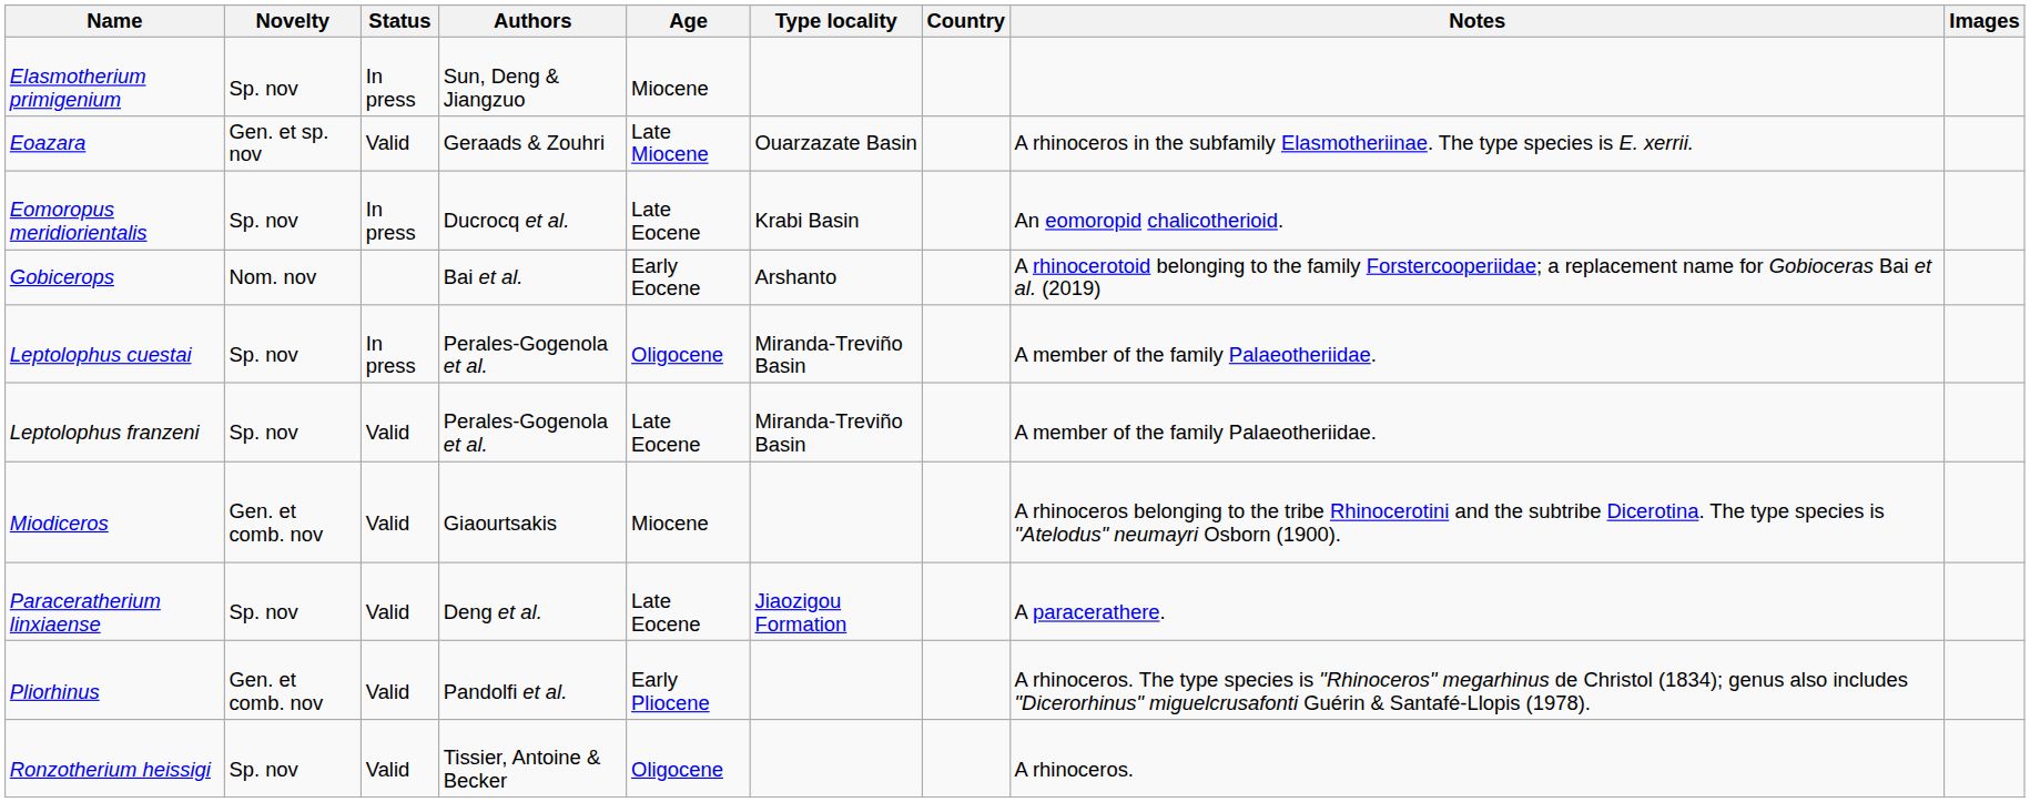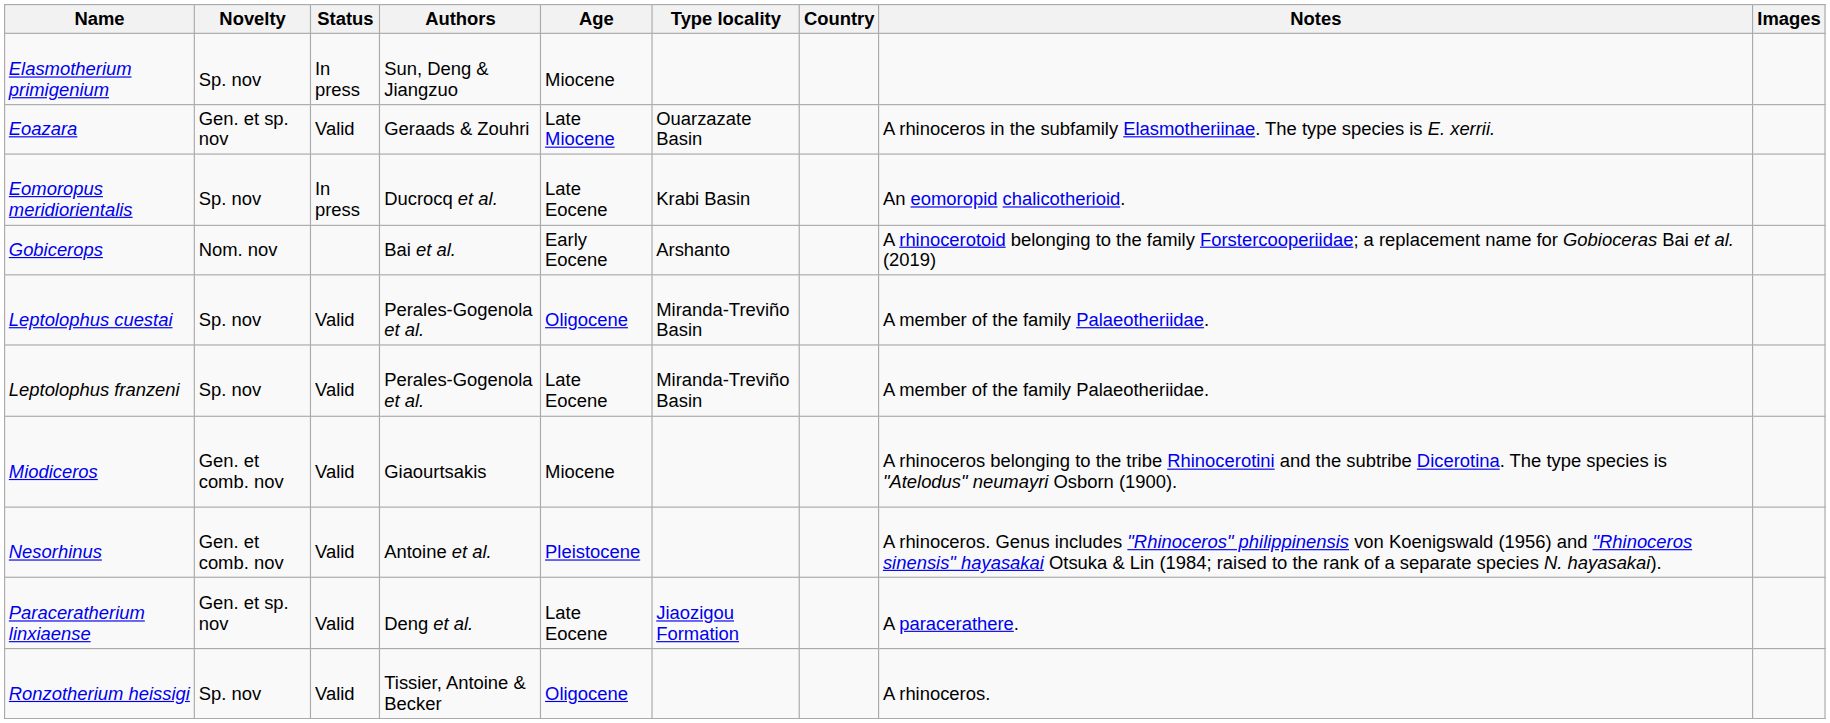Leptolophus cuestai | Status: In press -> Valid
+ row: Nesorhinus | Gen. et comb. nov | Valid | Antoine et al. | Pleistocene | A rhinoceros. Genus includes "Rhinoceros" philippinensis von Koenigswald (1956) and "Rhinoceros sinensis" hayasakai Otsuka & Lin (1984; raised to the rank of a separate species N. hayasakai).
Paraceratherium linxiaense | Novelty: Sp. nov -> Gen. et sp. nov
- row: Pliorhinus | Gen. et comb. nov | Valid | Pandolfi et al. | Early Pliocene | A rhinoceros. The type species is "Rhinoceros" megarhinus de Christol (1834); genus also includes "Dicerorhinus" miguelcrusafonti Guérin & Santafé-Llopis (1978).
